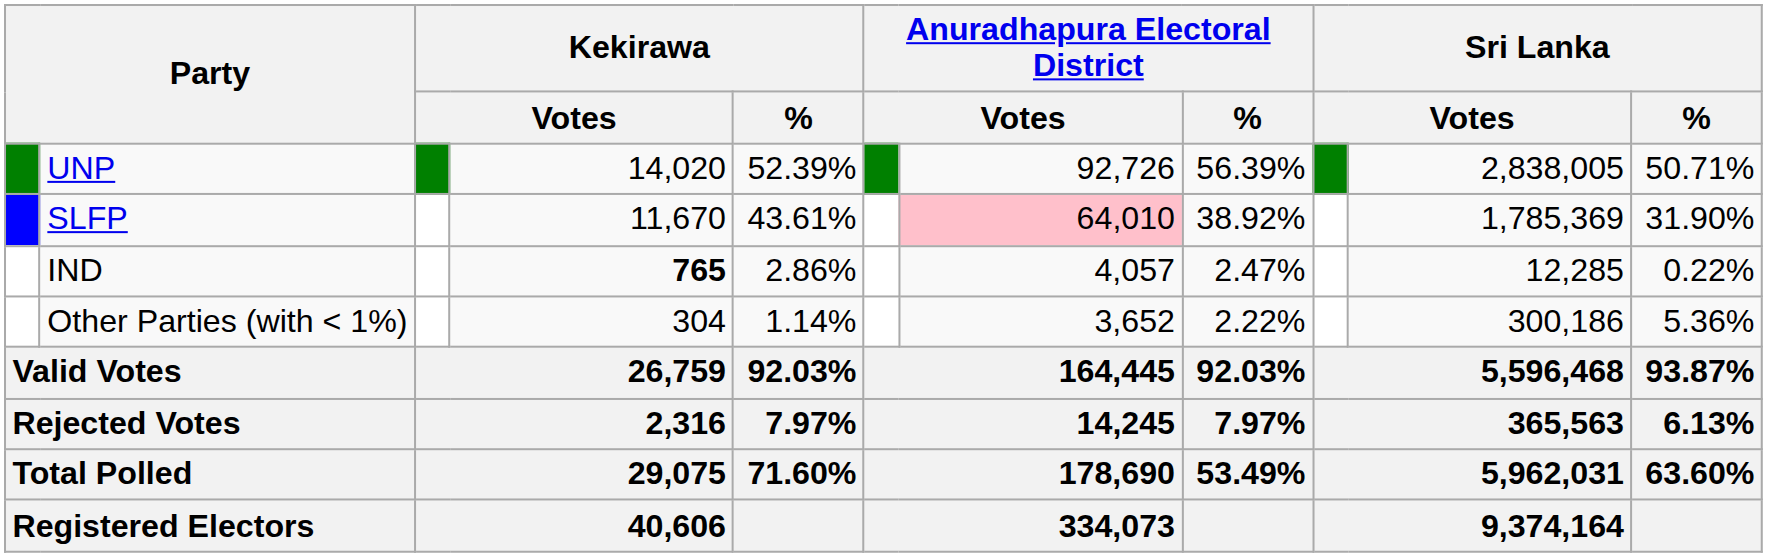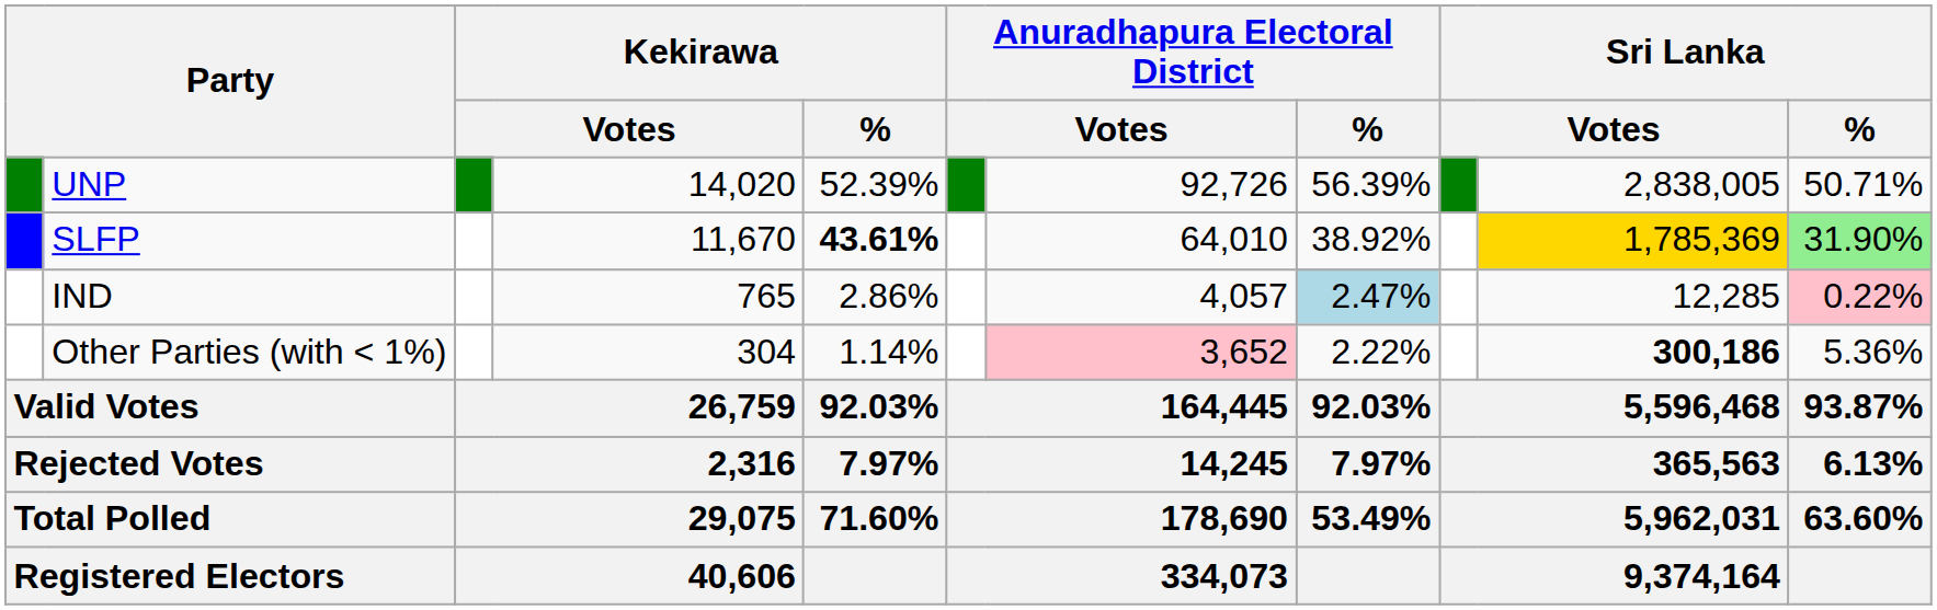SLFP | Kekirawa / %: normal -> bold
SLFP | column 7: pink background -> no background
SLFP | column 10: no background -> gold background
SLFP | Sri Lanka / %: no background -> lightgreen background
IND | column 4: bold -> normal
IND | Anuradhapura Electoral District / %: no background -> lightblue background
IND | Sri Lanka / %: no background -> pink background
Other Parties (with < 1%) | column 7: no background -> pink background
Other Parties (with < 1%) | column 10: normal -> bold
